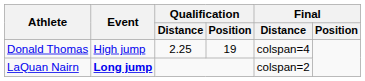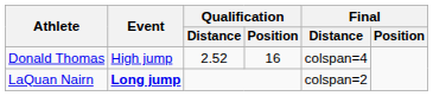Donald Thomas | Qualification / Distance: 2.25 -> 2.52
Donald Thomas | Qualification / Position: 19 -> 16
